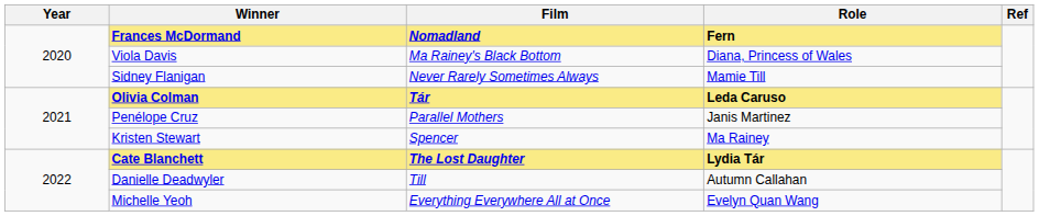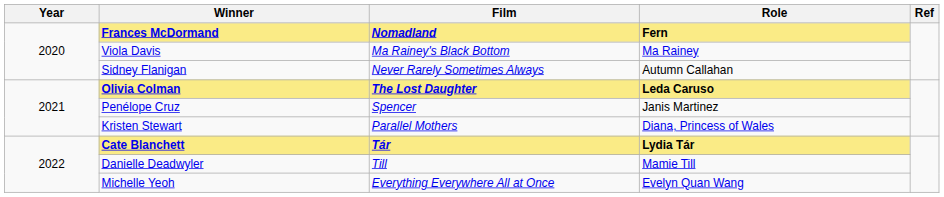Viola Davis | Role: Diana, Princess of Wales -> Ma Rainey
Sidney Flanigan | Role: Mamie Till -> Autumn Callahan
Olivia Colman | Film: Tár -> The Lost Daughter
Penélope Cruz | Film: Parallel Mothers -> Spencer
Kristen Stewart | Film: Spencer -> Parallel Mothers
Kristen Stewart | Role: Ma Rainey -> Diana, Princess of Wales
Cate Blanchett | Film: The Lost Daughter -> Tár
Danielle Deadwyler | Role: Autumn Callahan -> Mamie Till
